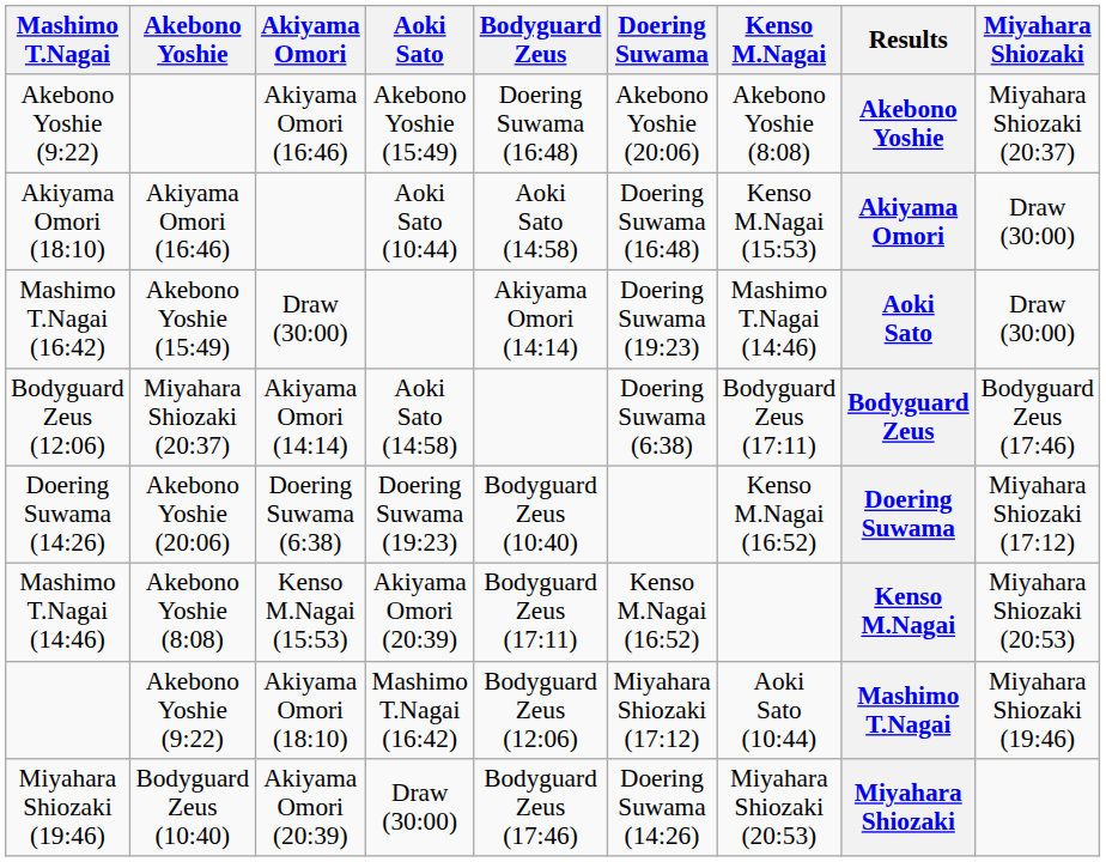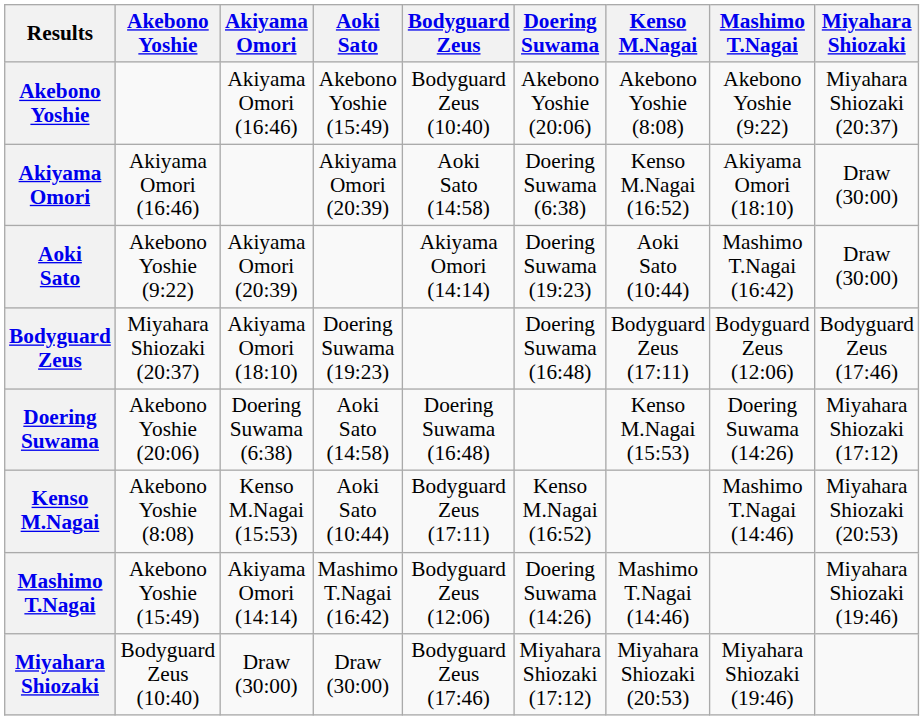columns swapped: Results <-> Mashimo T.Nagai
row 2 | Bodyguard Zeus: Doering Suwama (16:48) -> Bodyguard Zeus (10:40)
row 3 | Aoki Sato: Aoki Sato (10:44) -> Akiyama Omori (20:39)
row 3 | Doering Suwama: Doering Suwama (16:48) -> Doering Suwama (6:38)
row 3 | Kenso M.Nagai: Kenso M.Nagai (15:53) -> Kenso M.Nagai (16:52)
row 4 | Akebono Yoshie: Akebono Yoshie (15:49) -> Akebono Yoshie (9:22)
row 4 | Akiyama Omori: Draw (30:00) -> Akiyama Omori (20:39)
row 4 | Kenso M.Nagai: Mashimo T.Nagai (14:46) -> Aoki Sato (10:44)
row 5 | Akiyama Omori: Akiyama Omori (14:14) -> Akiyama Omori (18:10)
row 5 | Aoki Sato: Aoki Sato (14:58) -> Doering Suwama (19:23)
row 5 | Doering Suwama: Doering Suwama (6:38) -> Doering Suwama (16:48)
row 6 | Aoki Sato: Doering Suwama (19:23) -> Aoki Sato (14:58)
row 6 | Bodyguard Zeus: Bodyguard Zeus (10:40) -> Doering Suwama (16:48)
row 6 | Kenso M.Nagai: Kenso M.Nagai (16:52) -> Kenso M.Nagai (15:53)
row 7 | Aoki Sato: Akiyama Omori (20:39) -> Aoki Sato (10:44)
row 8 | Akebono Yoshie: Akebono Yoshie (9:22) -> Akebono Yoshie (15:49)
row 8 | Akiyama Omori: Akiyama Omori (18:10) -> Akiyama Omori (14:14)
row 8 | Doering Suwama: Miyahara Shiozaki (17:12) -> Doering Suwama (14:26)
row 8 | Kenso M.Nagai: Aoki Sato (10:44) -> Mashimo T.Nagai (14:46)
row 9 | Akiyama Omori: Akiyama Omori (20:39) -> Draw (30:00)
row 9 | Doering Suwama: Doering Suwama (14:26) -> Miyahara Shiozaki (17:12)
